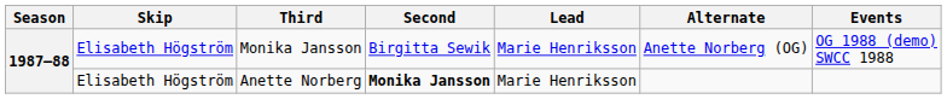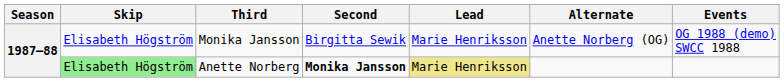Anette Norberg | Skip: no background -> lightgreen background
Anette Norberg | Lead: no background -> khaki background
